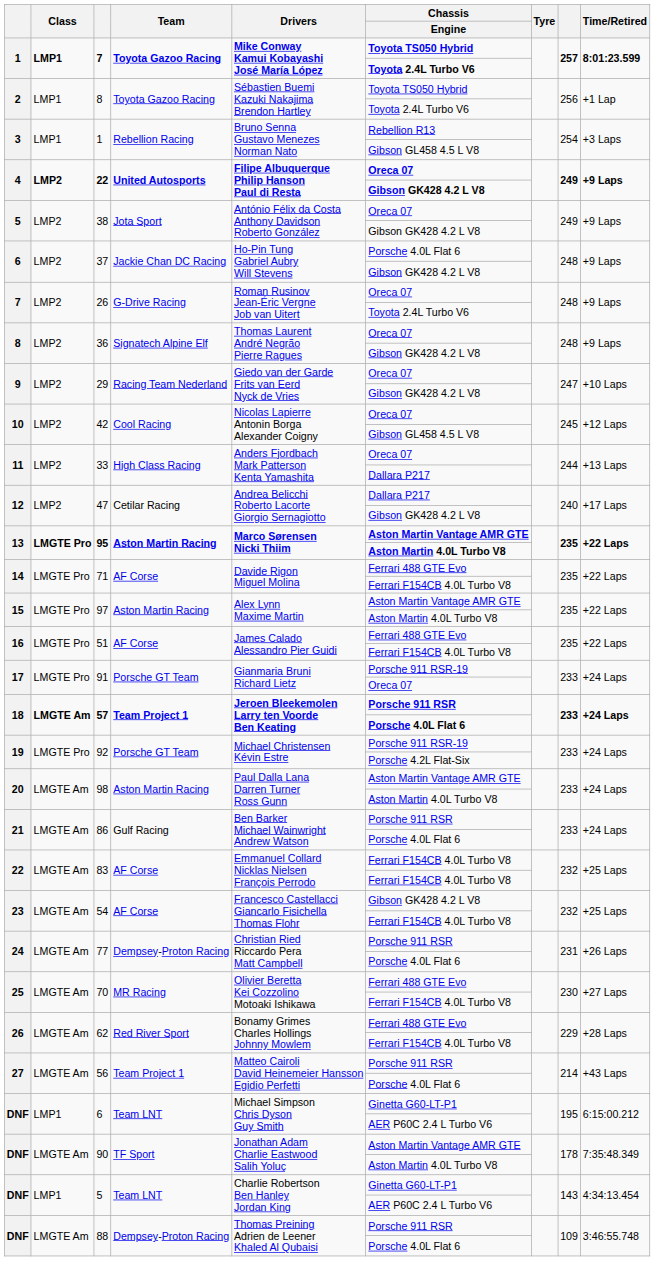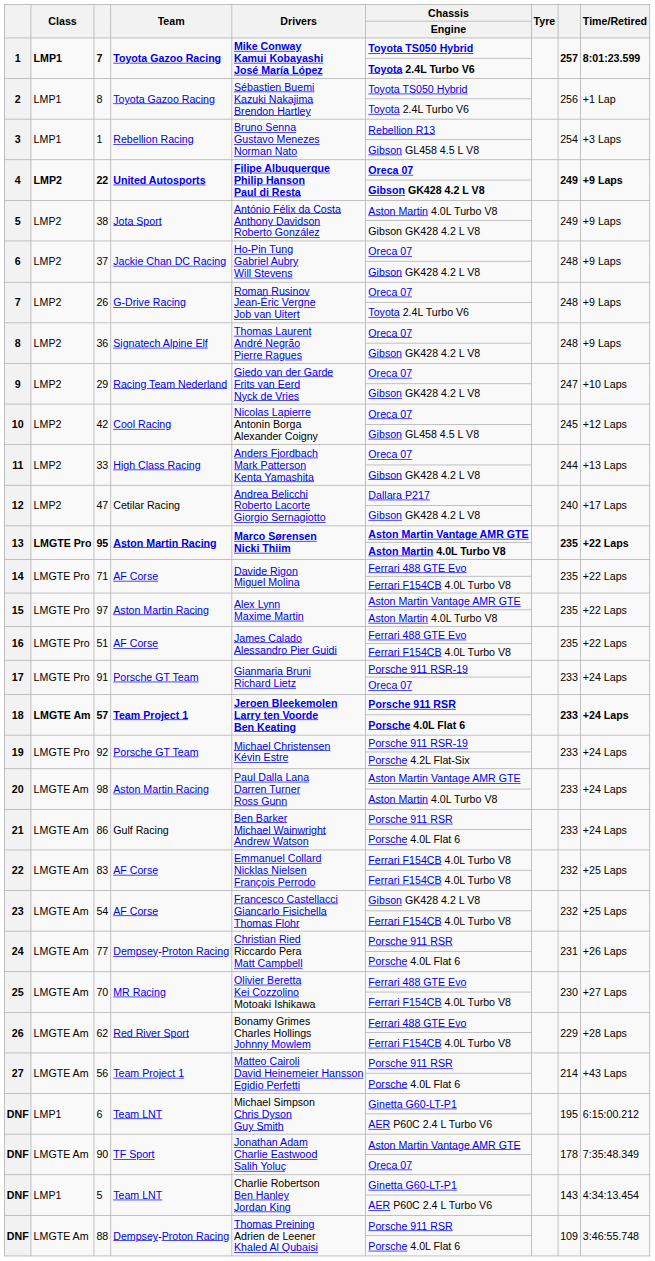row 11 | Chassis / Engine: Oreca 07 -> Aston Martin 4.0L Turbo V8
row 13 | Chassis / Engine: Porsche 4.0L Flat 6 -> Oreca 07
row 24 | Chassis / Engine: Dallara P217 -> Gibson GK428 4.2 L V8
row 60 | Chassis / Engine: Aston Martin 4.0L Turbo V8 -> Oreca 07
